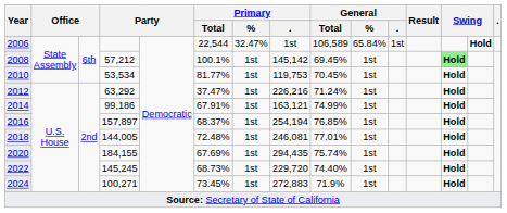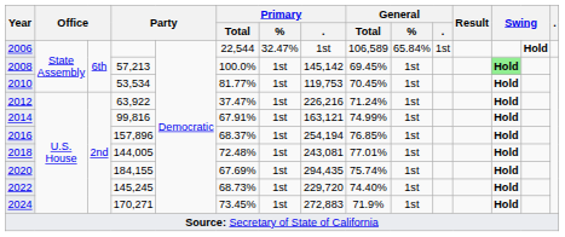2008 | column 4: 57,212 -> 57,213
2008 | Primary / Total: 100.1% -> 100.0%
2012 | column 4: 63,292 -> 63,922
2014 | column 4: 99,186 -> 99,816
2016 | column 4: 157,897 -> 157,896
2018 | Primary / .: 246,081 -> 243,081
2024 | column 4: 100,271 -> 170,271
